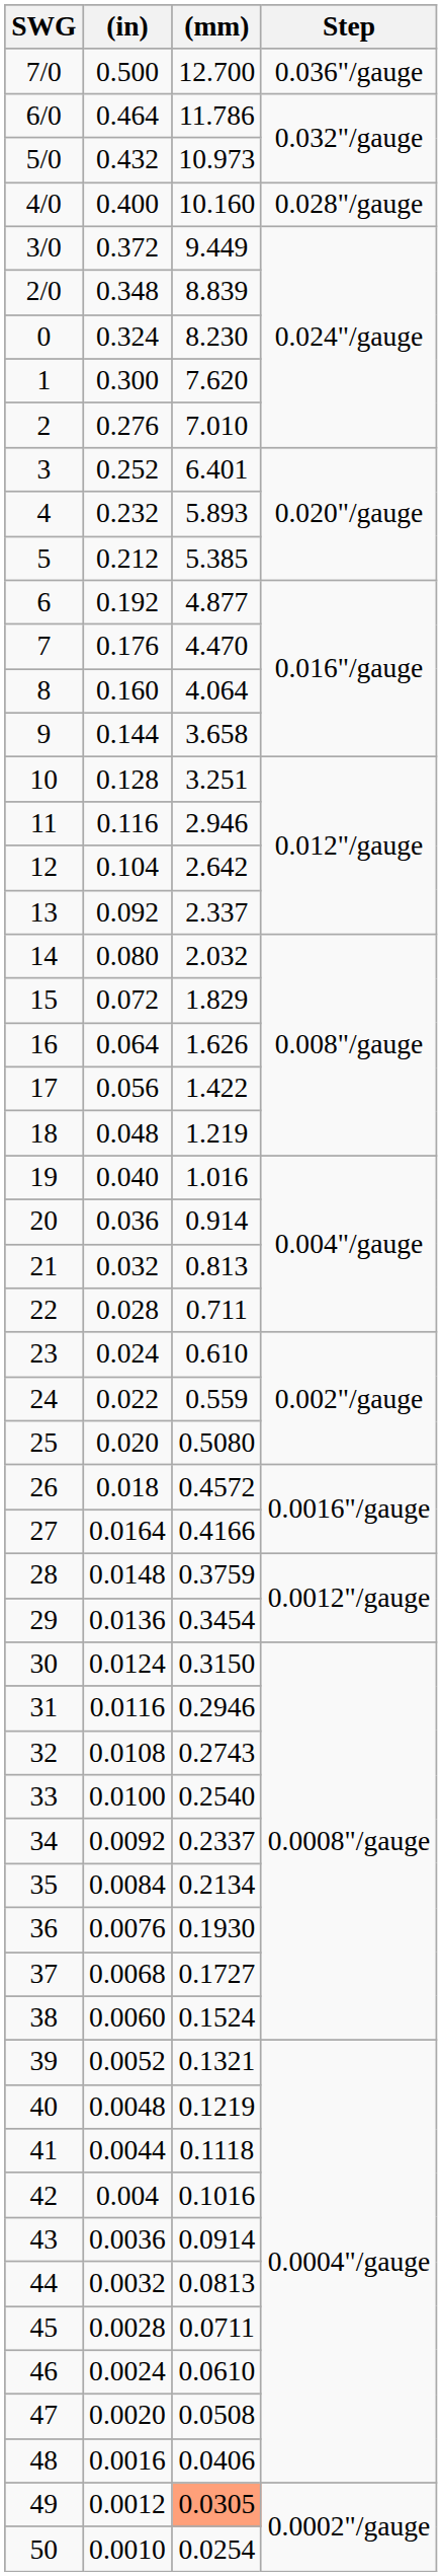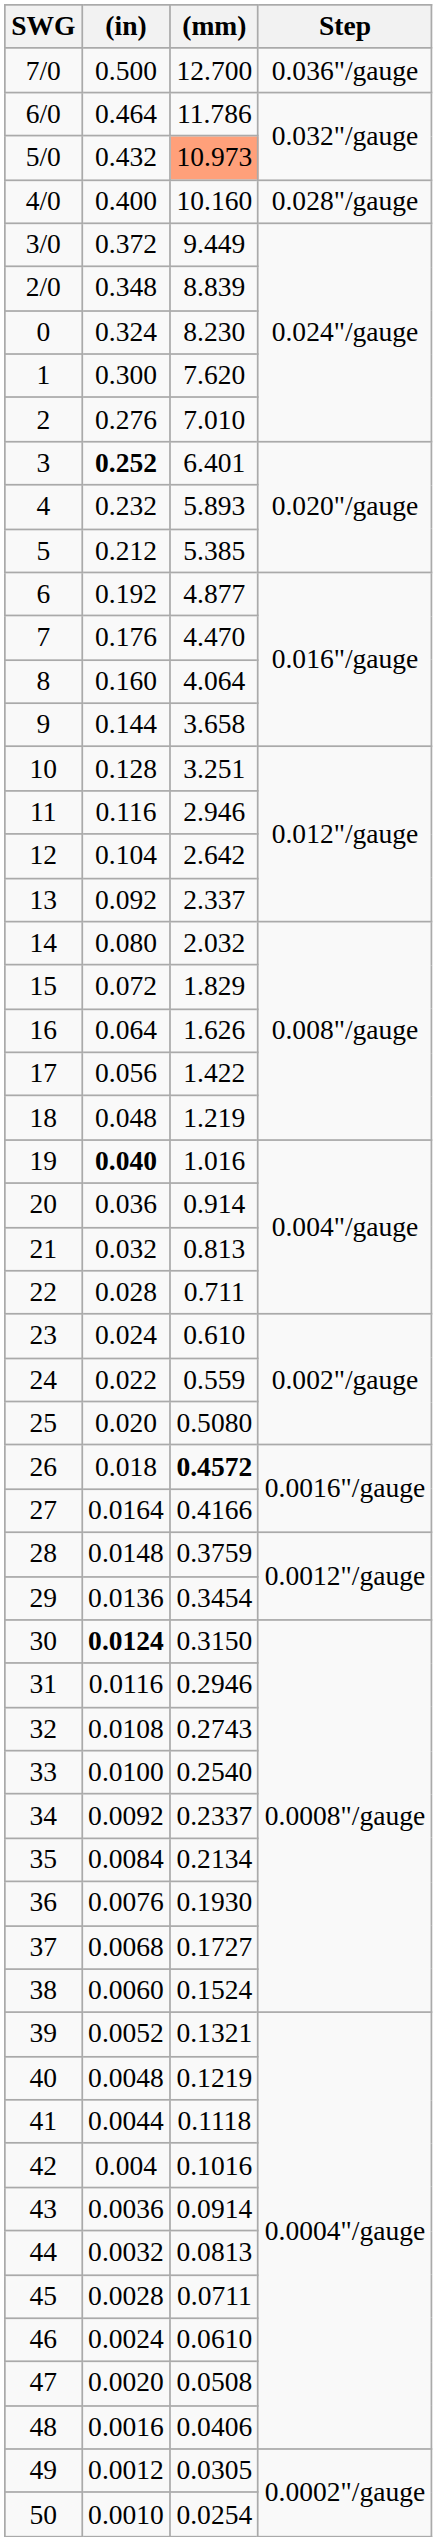5/0 | (mm): no background -> lightsalmon background
3 | (in): normal -> bold
19 | (in): normal -> bold
26 | (mm): normal -> bold
30 | (in): normal -> bold
49 | (mm): lightsalmon background -> no background
